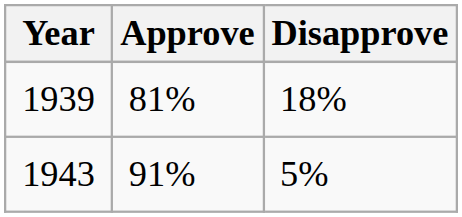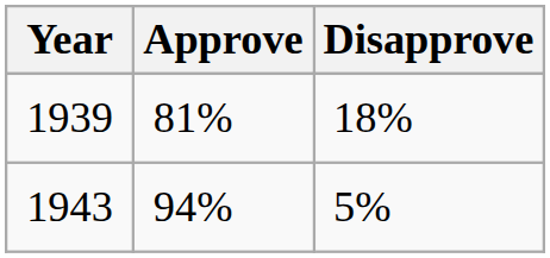1943 | Approve: 91% -> 94%
